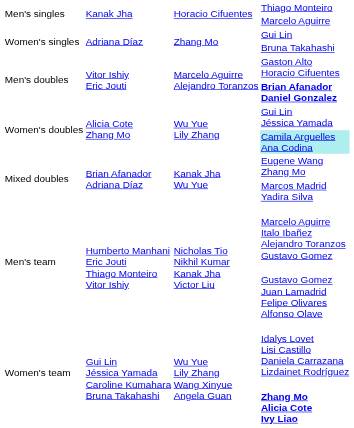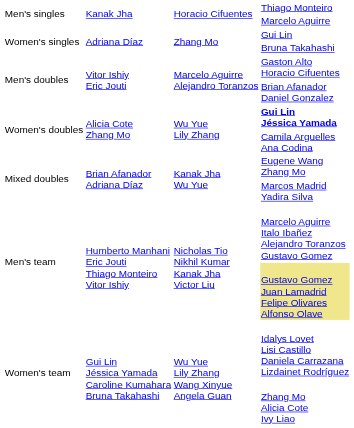Brian Afanador Daniel Gonzalez | column 4: bold -> normal
Gui Lin Jéssica Yamada | column 4: normal -> bold
Camila Arguelles Ana Codina | column 4: paleturquoise background -> no background
Gustavo Gomez Juan Lamadrid Felipe Olivares Alfonso Olave | column 4: no background -> khaki background
Zhang Mo Alicia Cote Ivy Liao | column 4: bold -> normal
